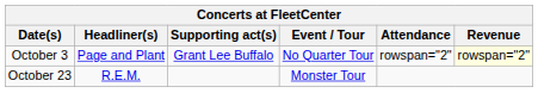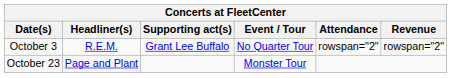October 3 | Headliner(s): Page and Plant -> R.E.M.
October 3 | Revenue: lightyellow background -> no background
October 23 | Headliner(s): R.E.M. -> Page and Plant
